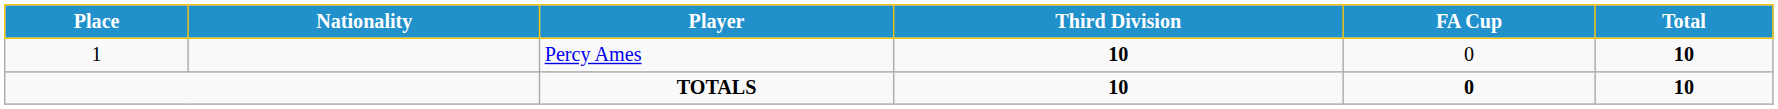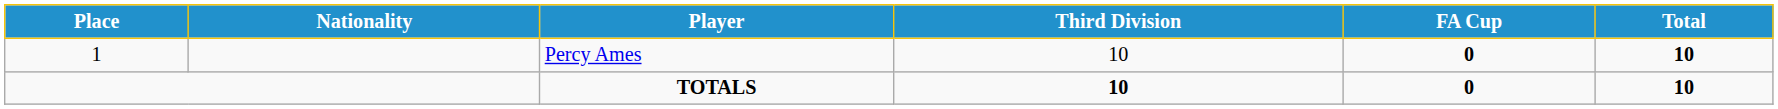Percy Ames | Third Division: bold -> normal
Percy Ames | FA Cup: normal -> bold
